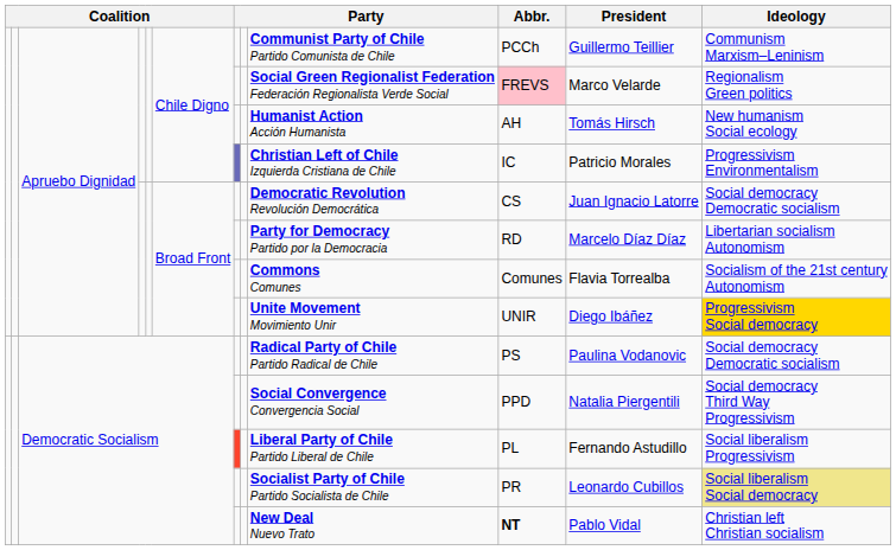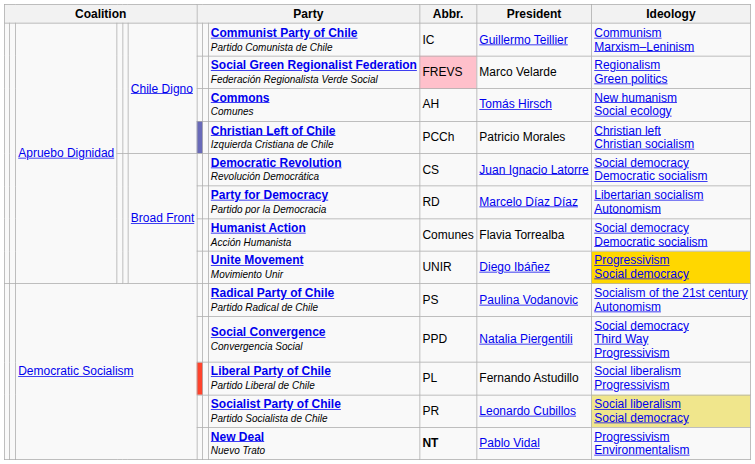row 2 | Abbr.: PCCh -> IC
row 4 | column 9: Humanist Action Acción Humanista -> Commons Comunes
row 5 | Abbr.: IC -> PCCh
row 5 | Ideology: Progressivism Environmentalism -> Christian left Christian socialism
row 8 | column 9: Commons Comunes -> Humanist Action Acción Humanista
row 8 | Ideology: Socialism of the 21st century Autonomism -> Social democracy Democratic socialism
row 10 | Ideology: Social democracy Democratic socialism -> Socialism of the 21st century Autonomism
row 14 | Ideology: Christian left Christian socialism -> Progressivism Environmentalism
